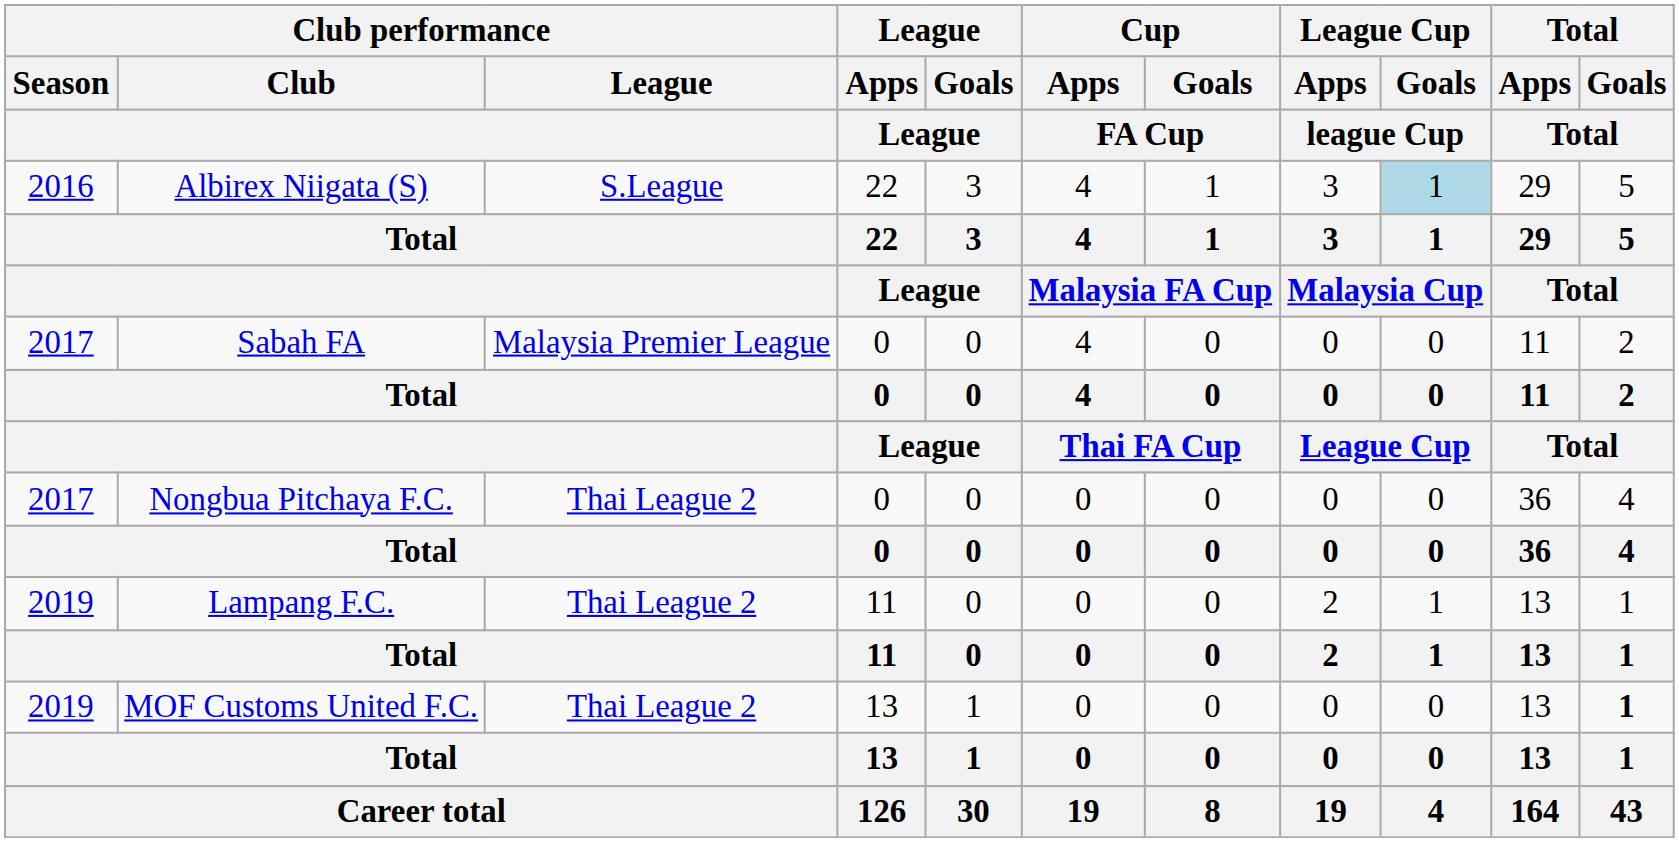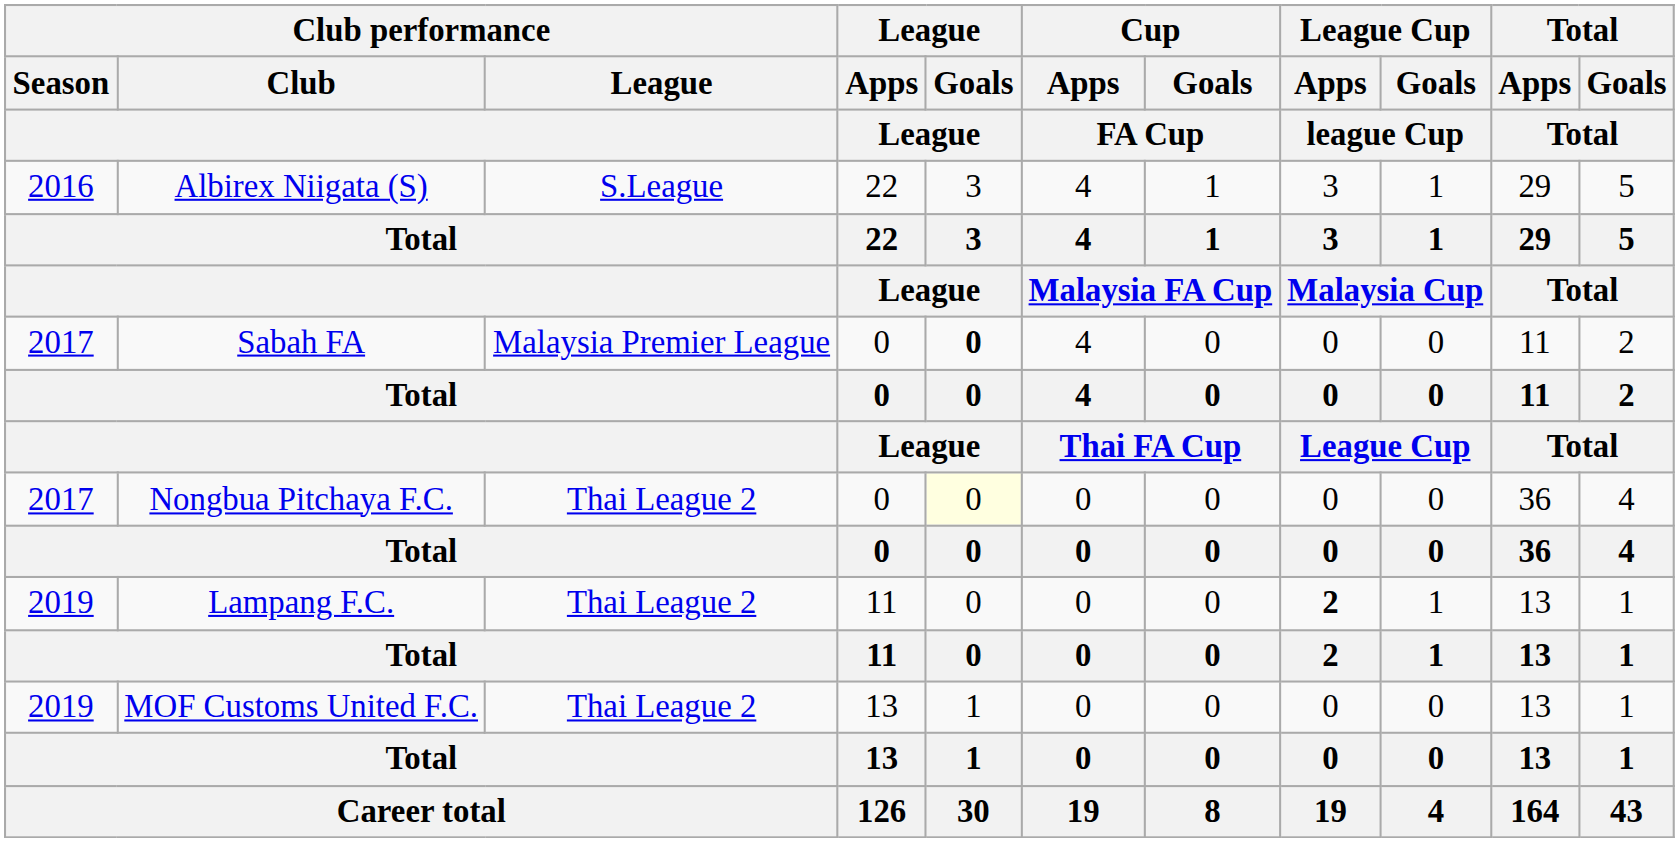Albirex Niigata (S) | League Cup / Goals / league Cup: lightblue background -> no background
Sabah FA | League / Goals / League: normal -> bold
Nongbua Pitchaya F.C. | League / Goals / League: no background -> lightyellow background
Lampang F.C. | League Cup / Apps / league Cup: normal -> bold
MOF Customs United F.C. | Total / Goals / Total: bold -> normal
